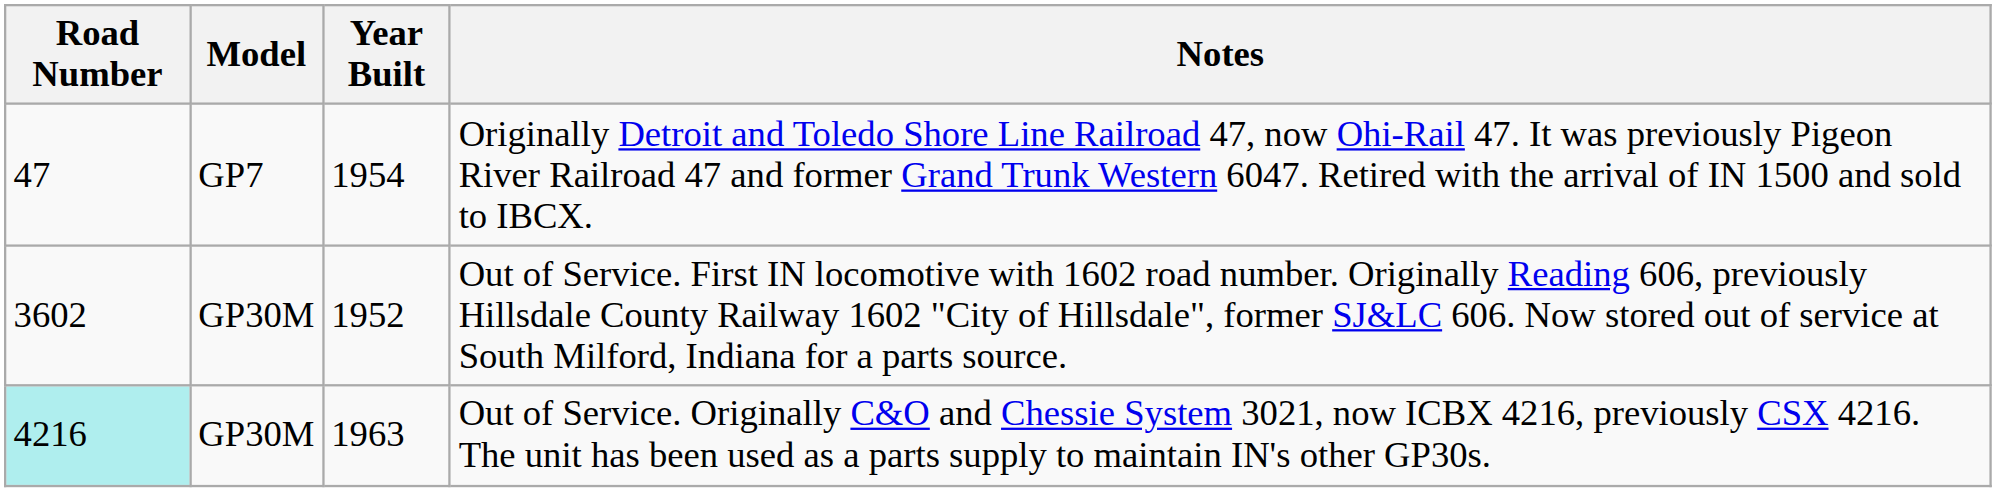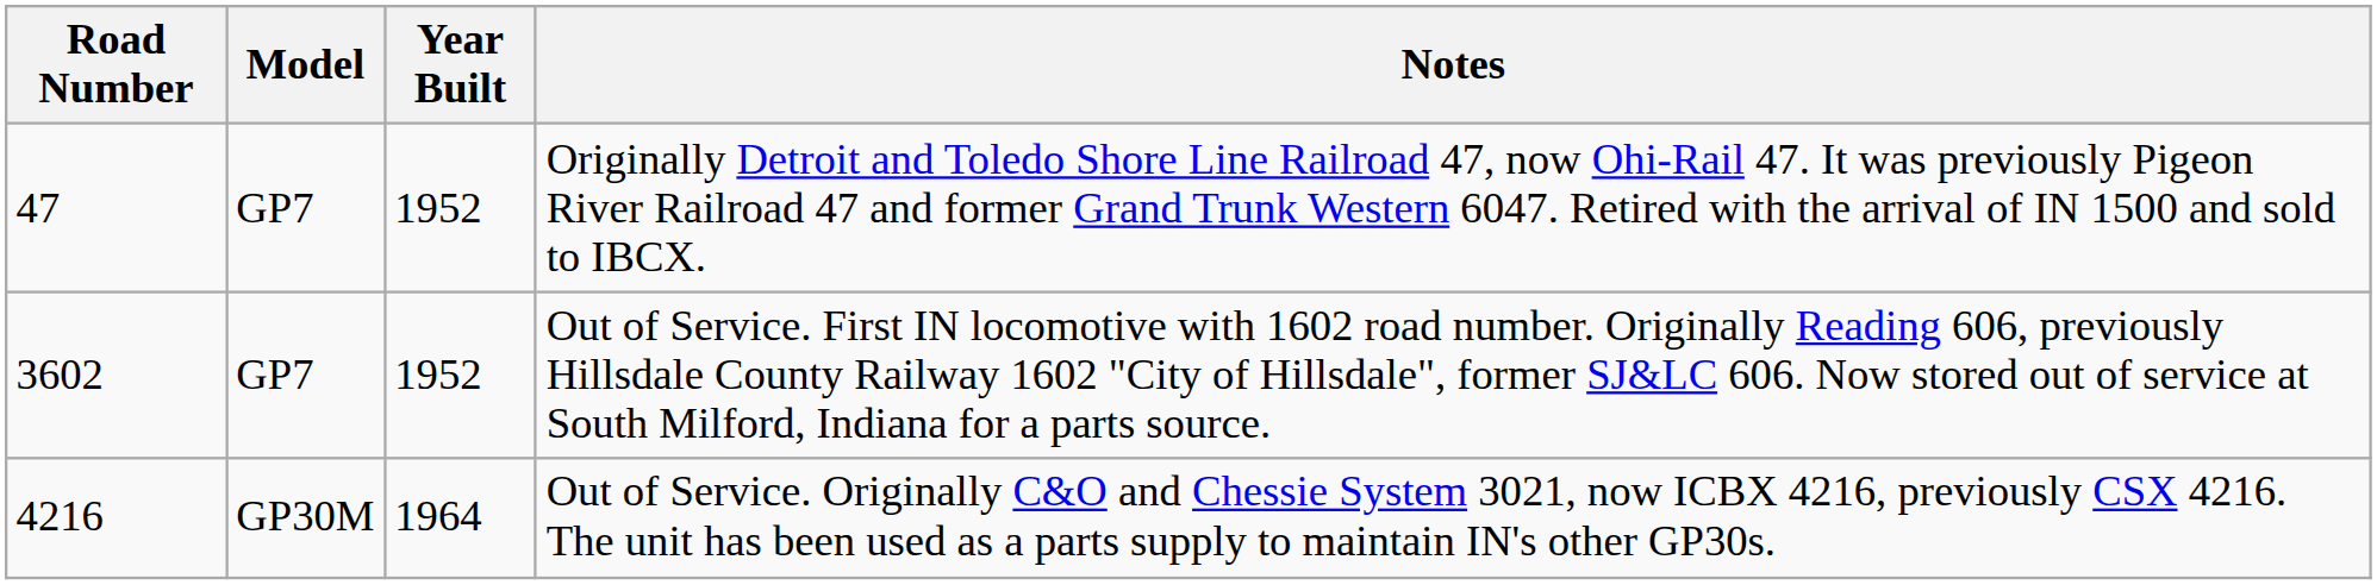row 2 | Year Built: 1954 -> 1952
row 3 | Model: GP30M -> GP7
row 4 | Road Number: paleturquoise background -> no background
row 4 | Year Built: 1963 -> 1964
